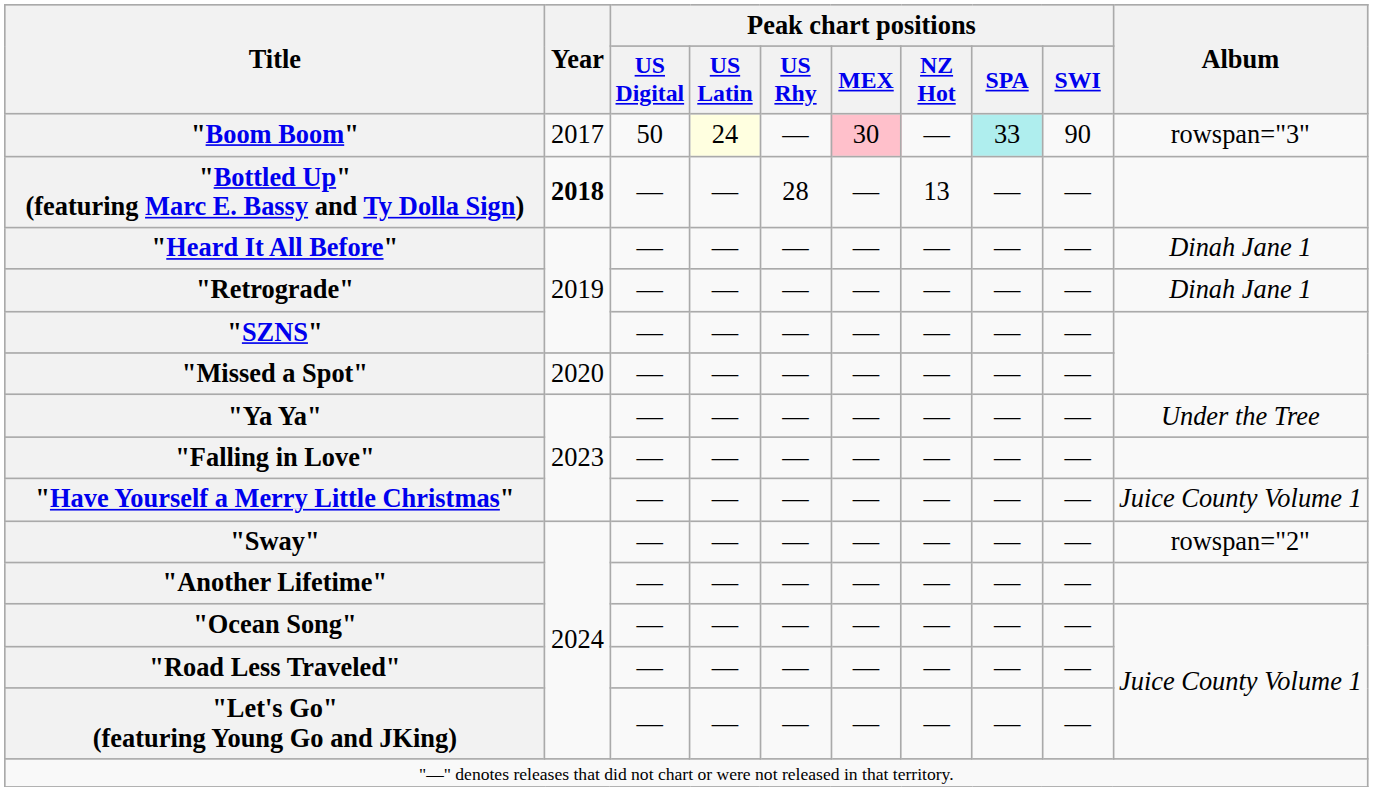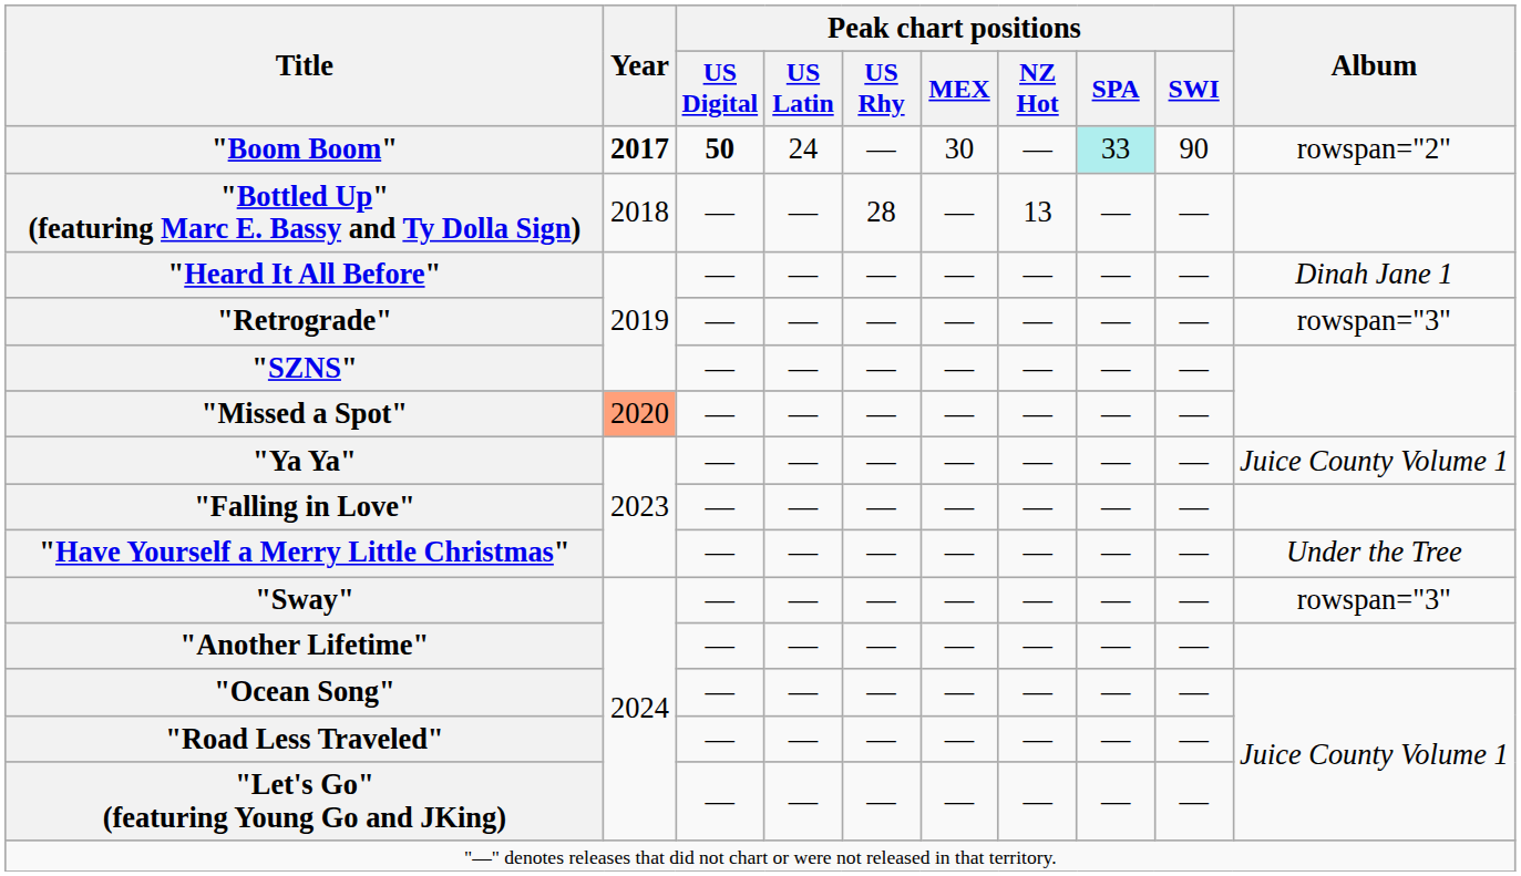"Boom Boom" | Year: normal -> bold
"Boom Boom" | Peak chart positions / US Digital: normal -> bold
"Boom Boom" | Peak chart positions / US Latin: lightyellow background -> no background
"Boom Boom" | Peak chart positions / MEX: pink background -> no background
"Boom Boom" | Album: rowspan="3" -> rowspan="2"
"Bottled Up" (featuring Marc E. Bassy and Ty Dolla Sign) | Year: bold -> normal
"Retrograde" | Album: Dinah Jane 1 -> rowspan="3"
"Missed a Spot" | Year: no background -> lightsalmon background
"Ya Ya" | Album: Under the Tree -> Juice County Volume 1
"Have Yourself a Merry Little Christmas" | Album: Juice County Volume 1 -> Under the Tree
"Sway" | Album: rowspan="2" -> rowspan="3"
